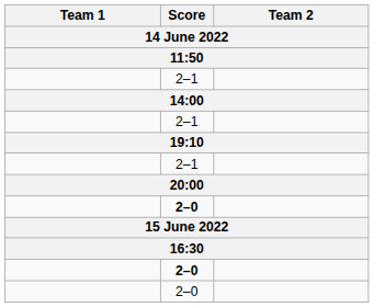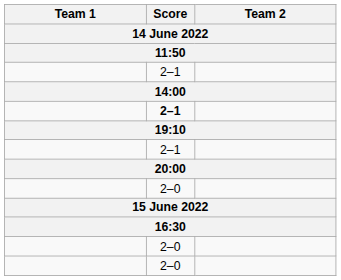row 6 | Score: normal -> bold
row 10 | Score: bold -> normal
row 13 | Score: bold -> normal
